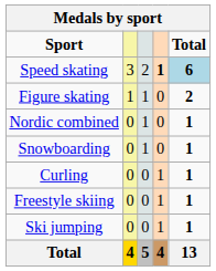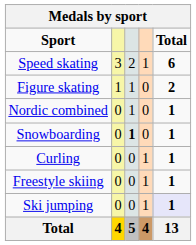Speed skating | column 4: bold -> normal
Speed skating | Total: lightblue background -> no background
Snowboarding | column 3: normal -> bold
Ski jumping | Total: no background -> lavender background
